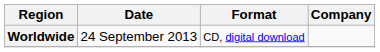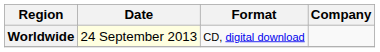Worldwide | Date: no background -> lightyellow background
